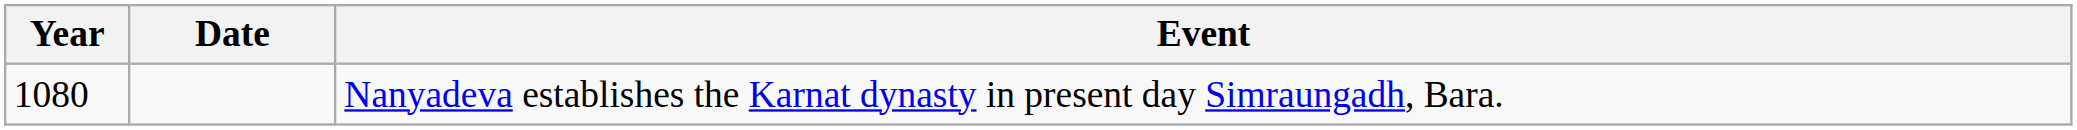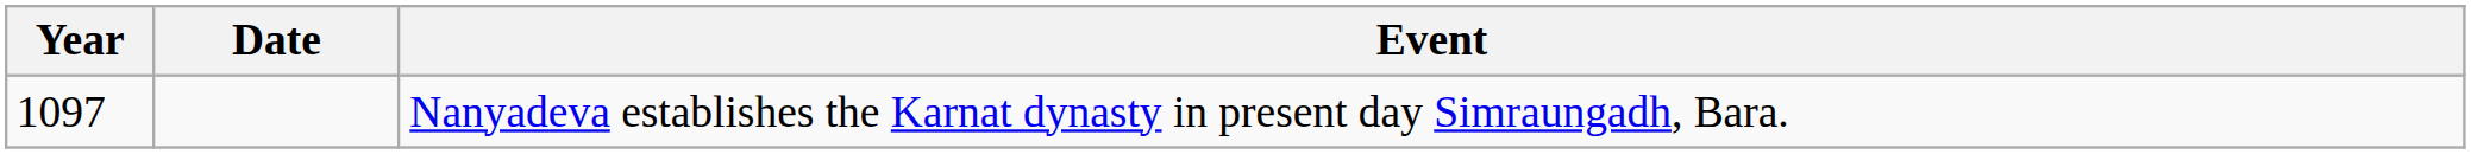row 2 | Year: 1080 -> 1097
